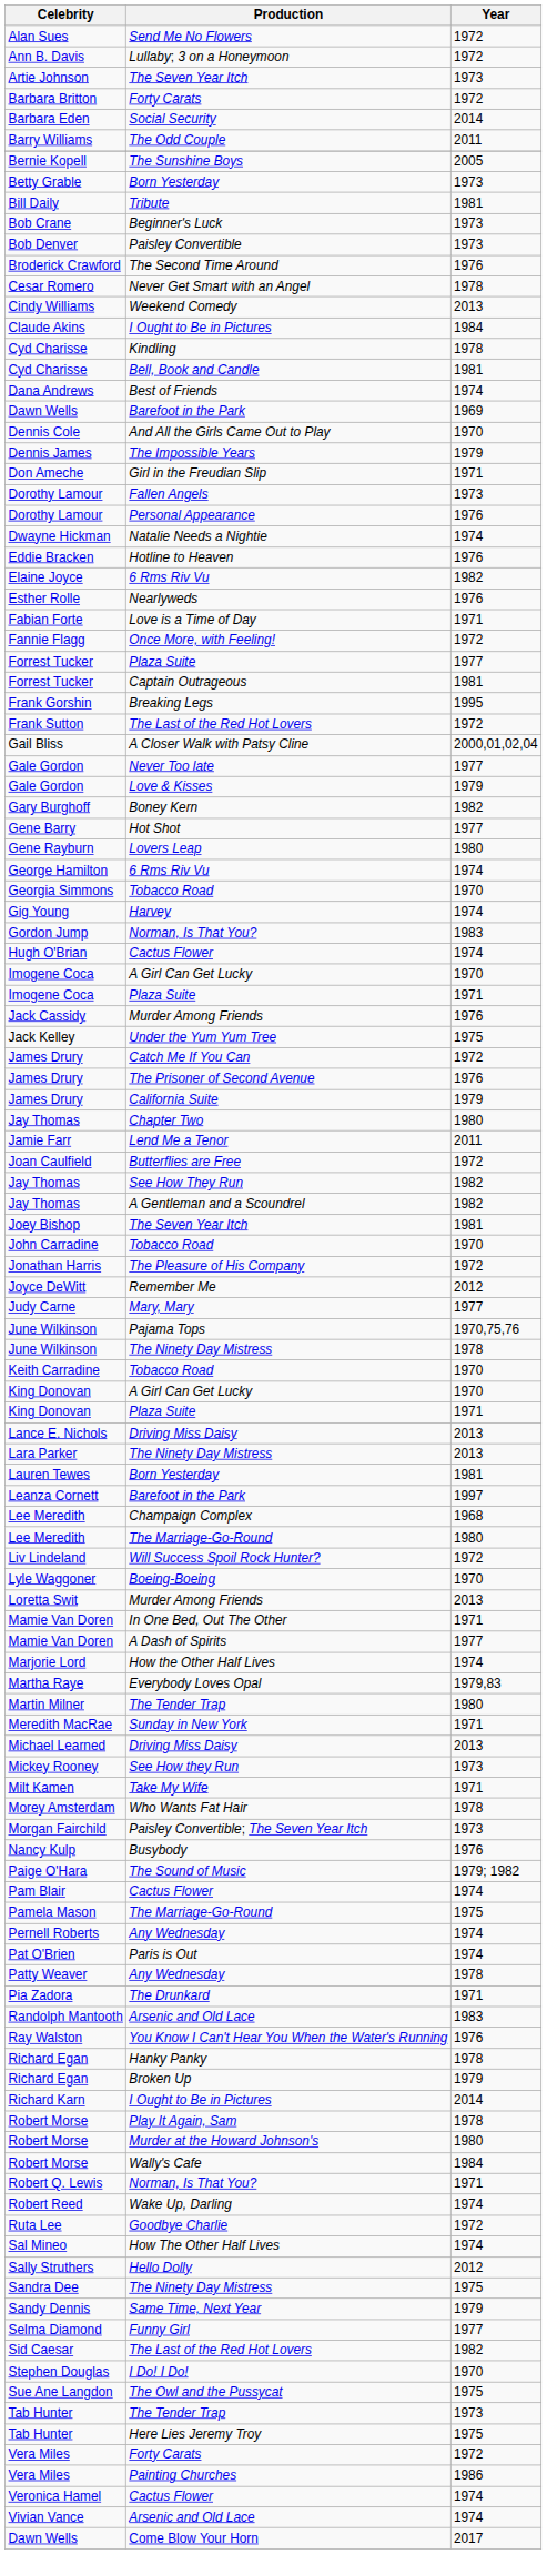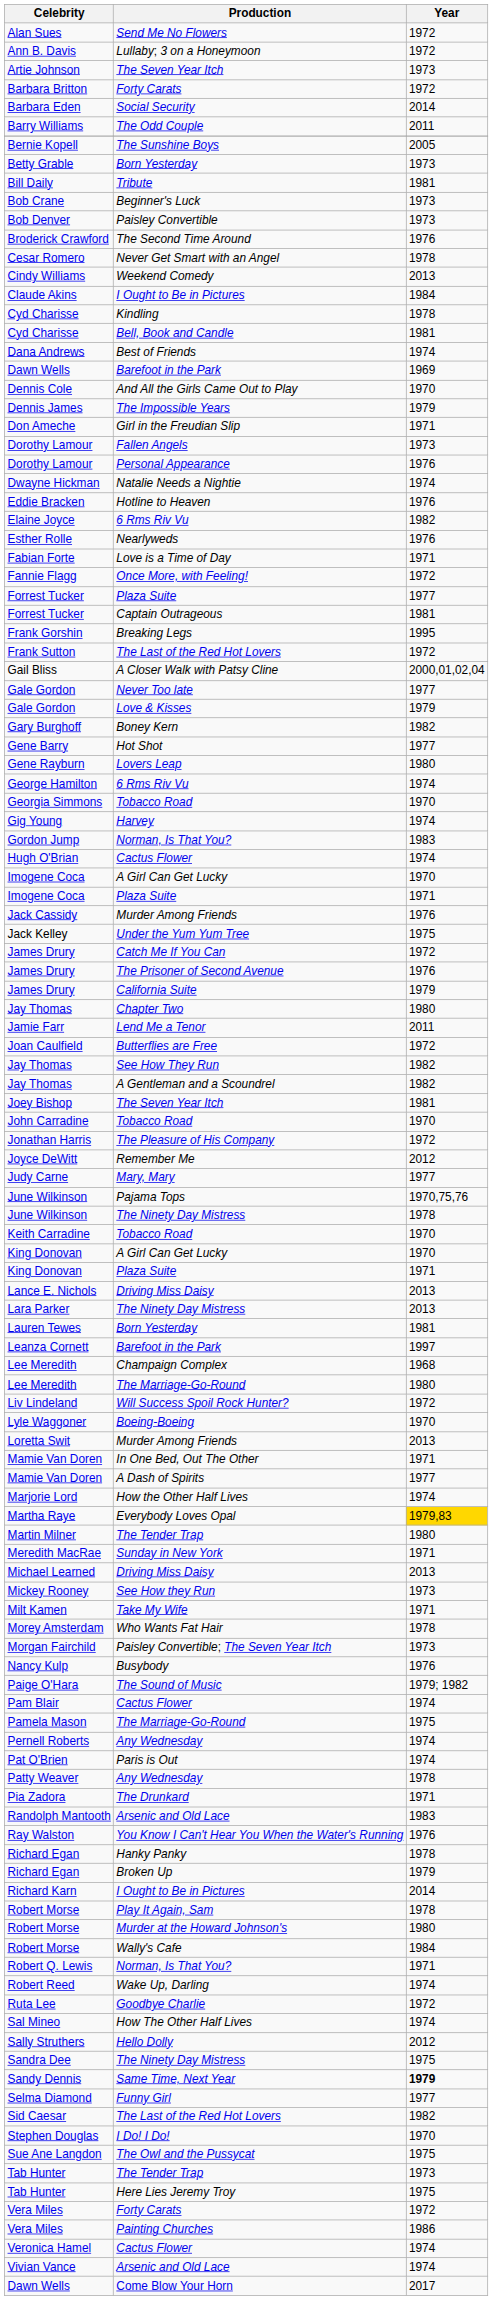Martha Raye | Year: no background -> gold background
Sandy Dennis | Year: normal -> bold
